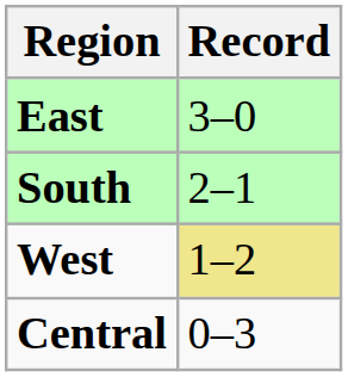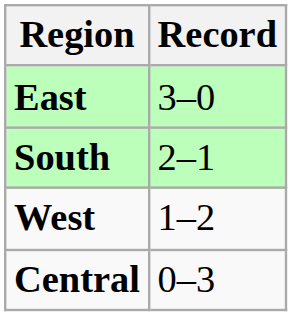West | Record: khaki background -> no background
